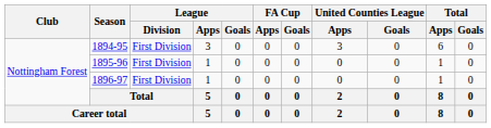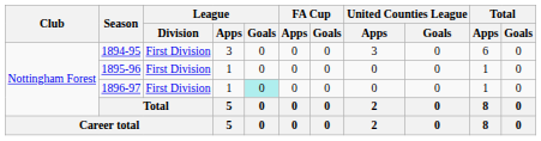1896-97 | League / Goals: no background -> paleturquoise background
